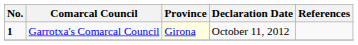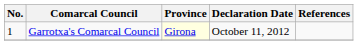Garrotxa's Comarcal Council | No.: bold -> normal
